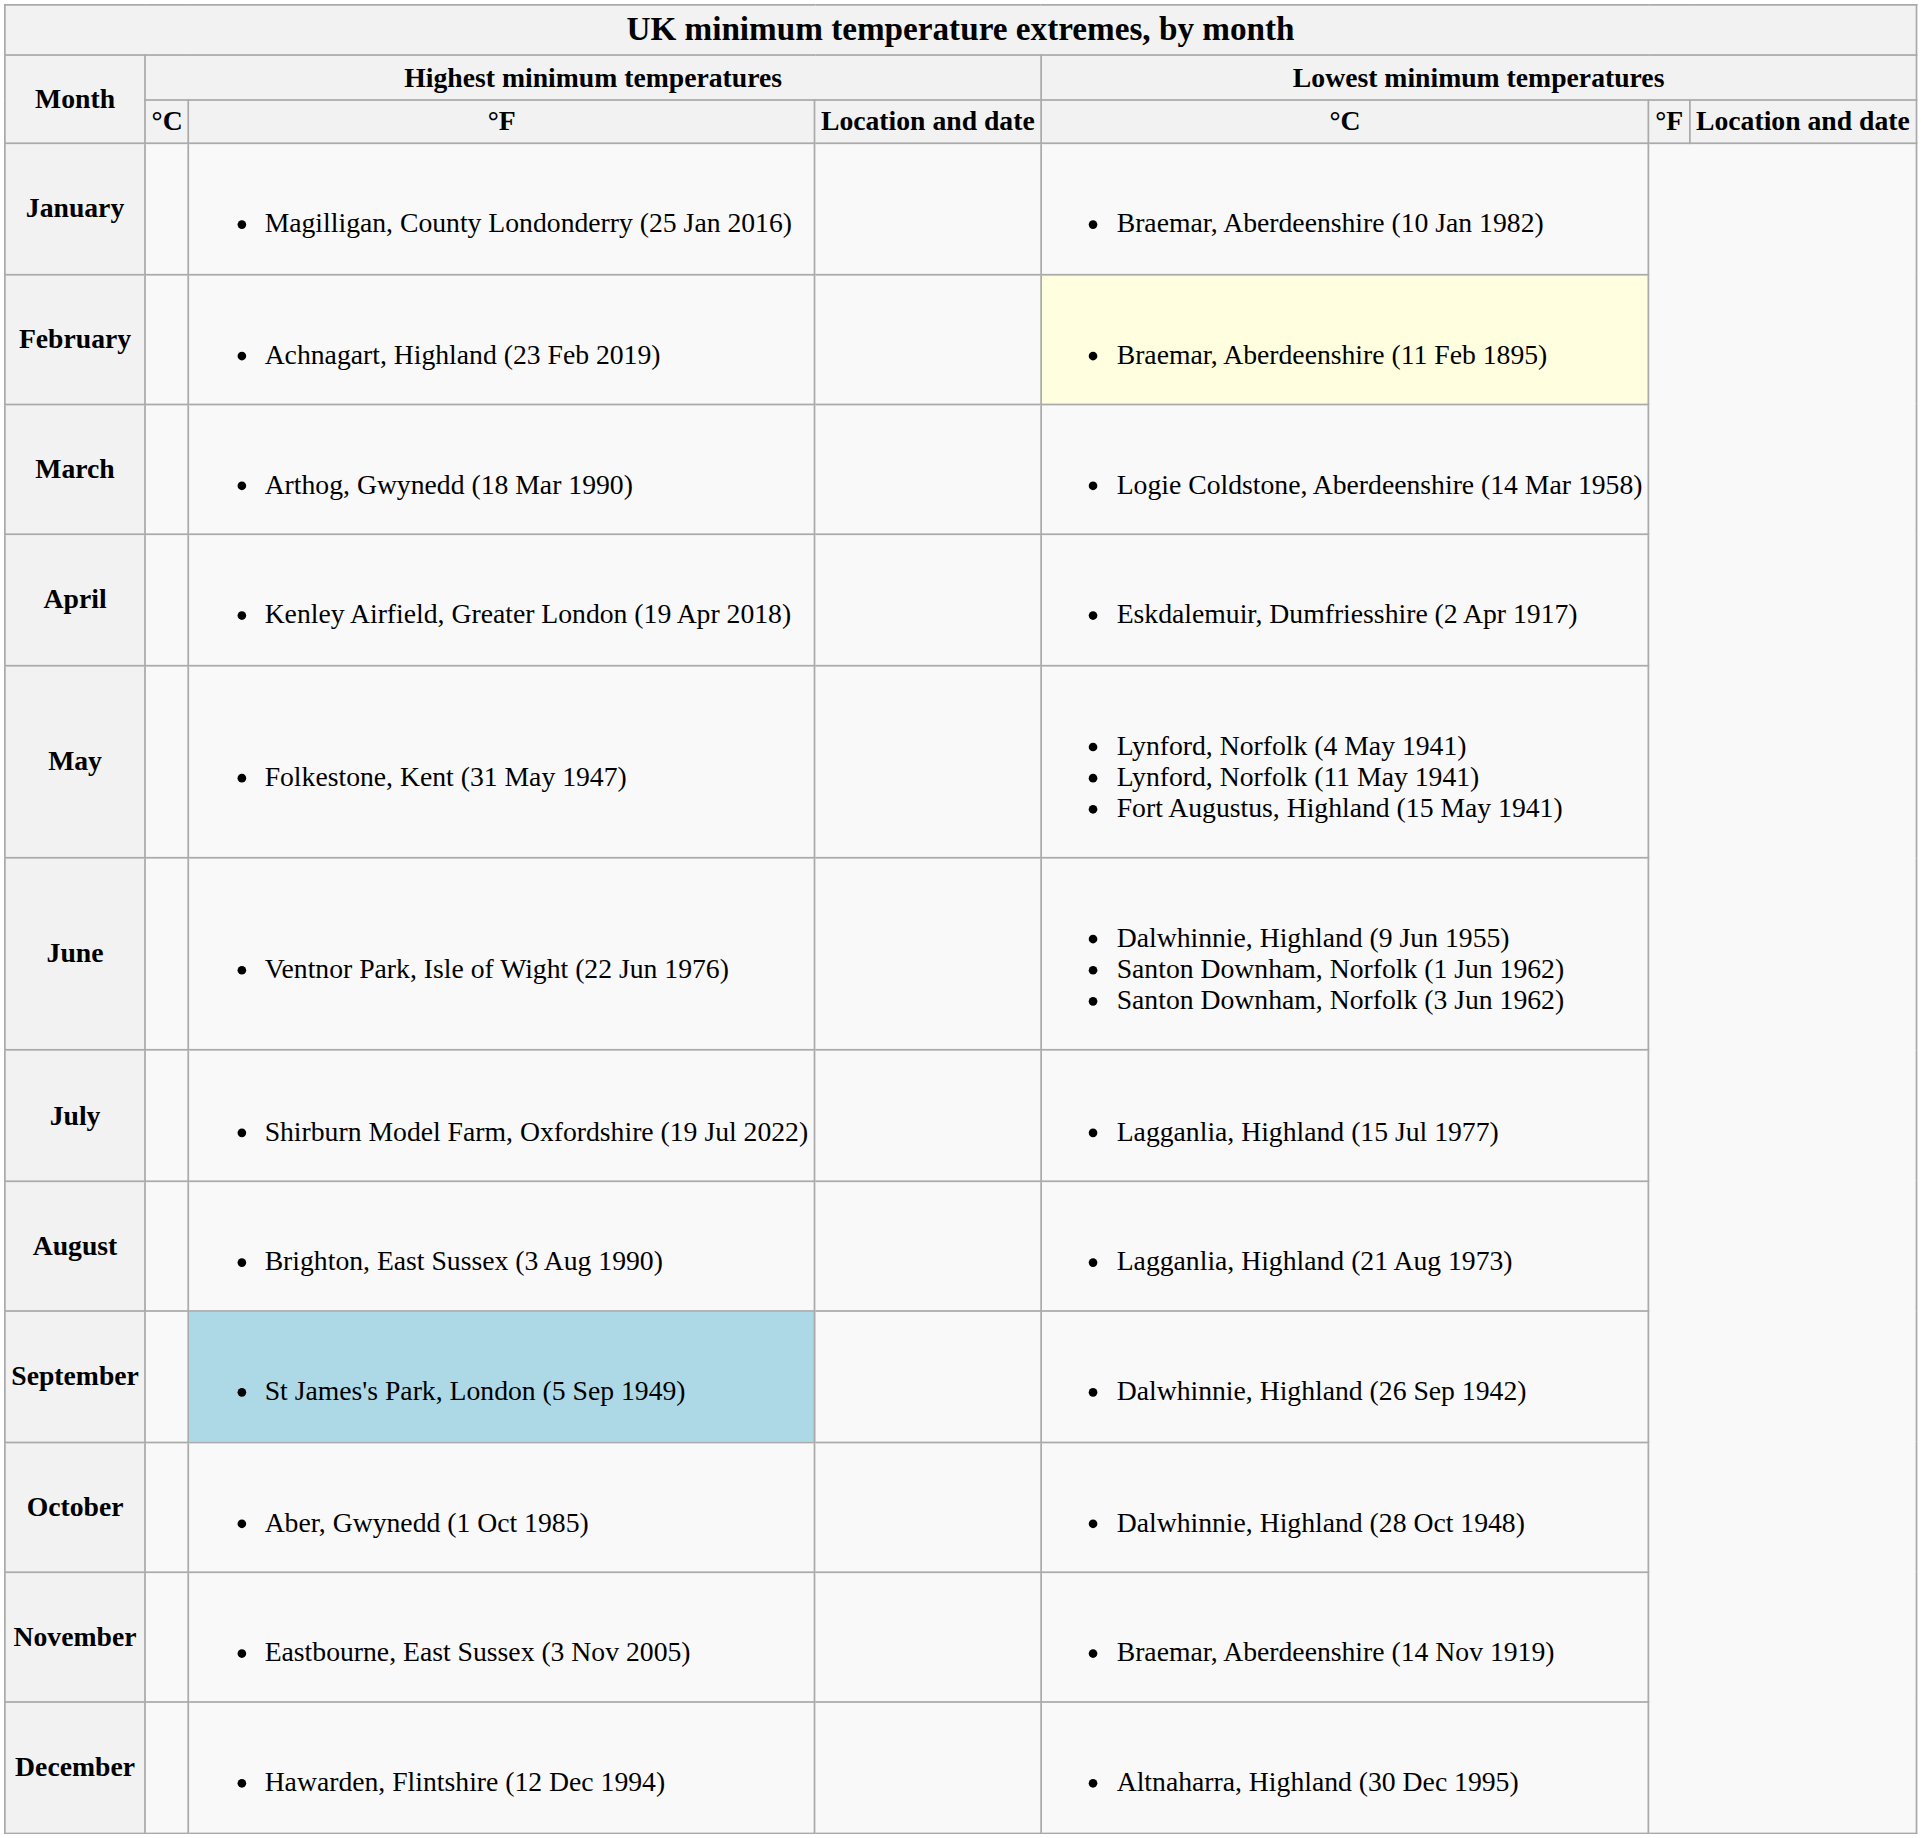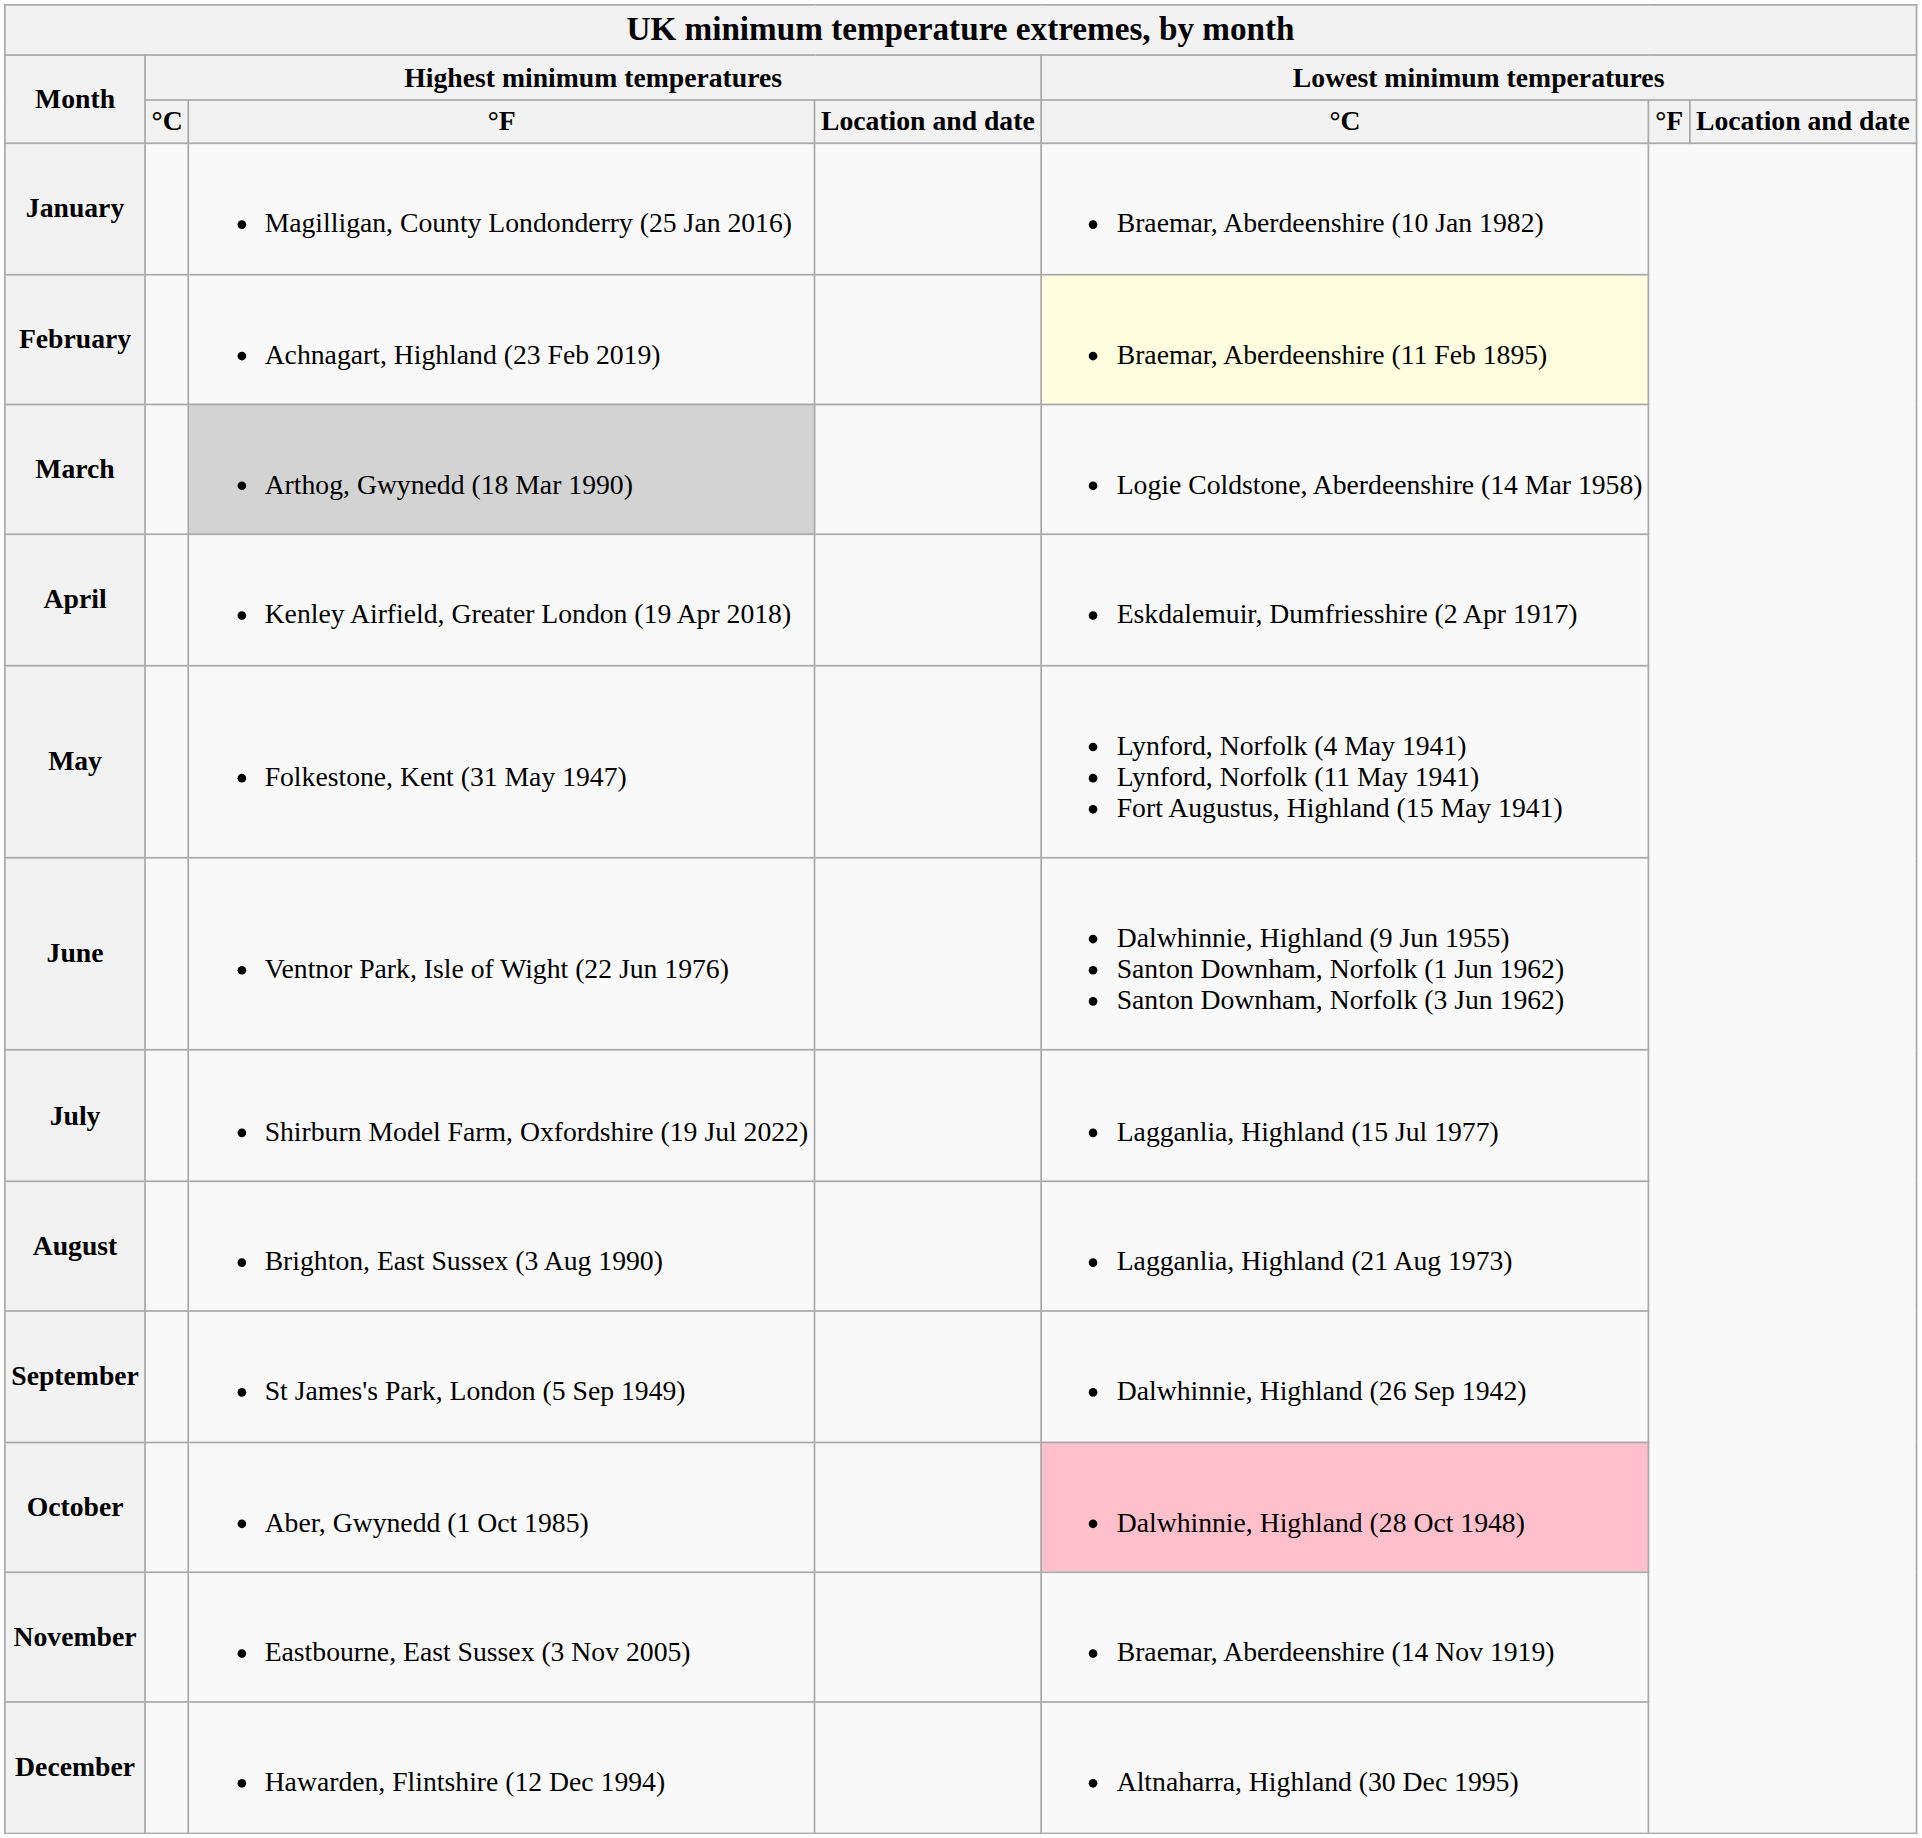March | Highest minimum temperatures / °F: no background -> lightgrey background
September | Highest minimum temperatures / °F: lightblue background -> no background
October | Lowest minimum temperatures / °C: no background -> pink background
